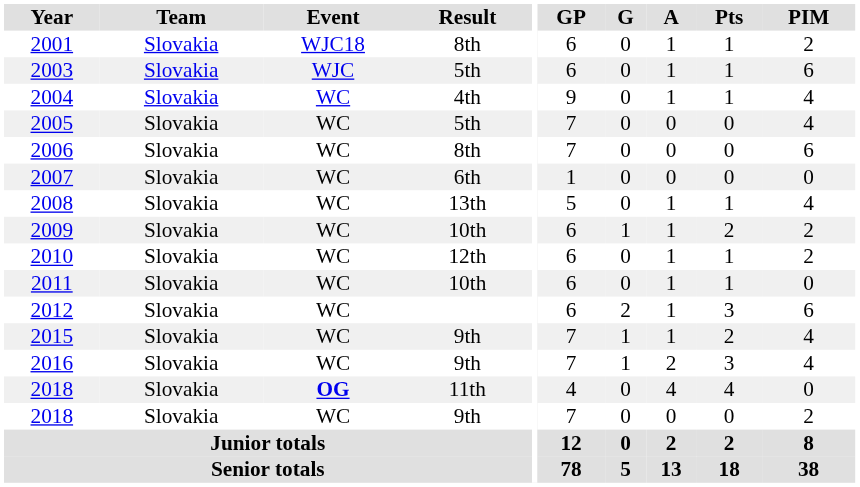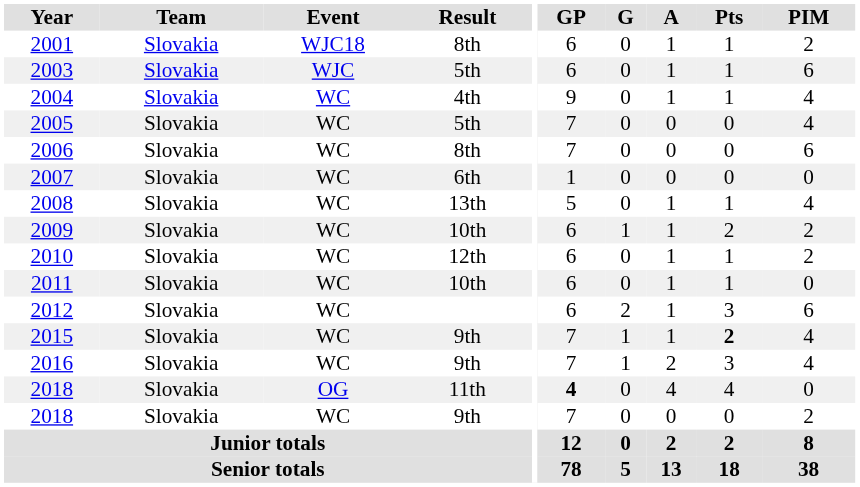2015 | Pts: normal -> bold
2018 / 11th | Event: bold -> normal
2018 / 11th | GP: normal -> bold
